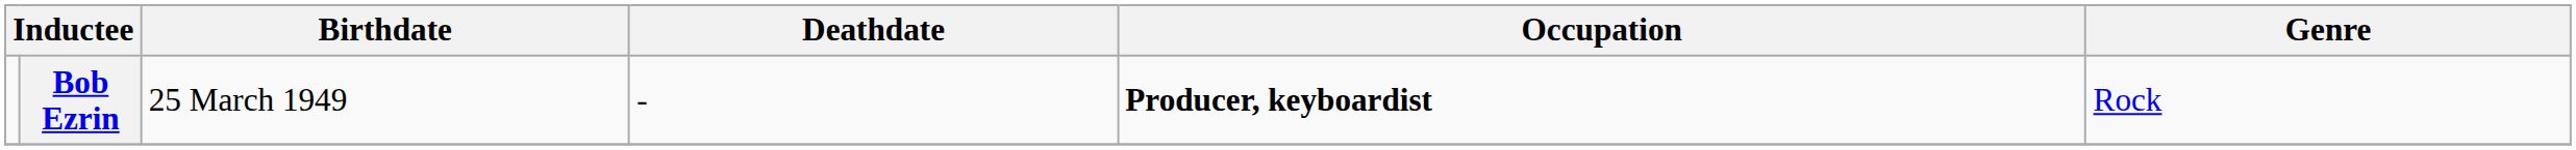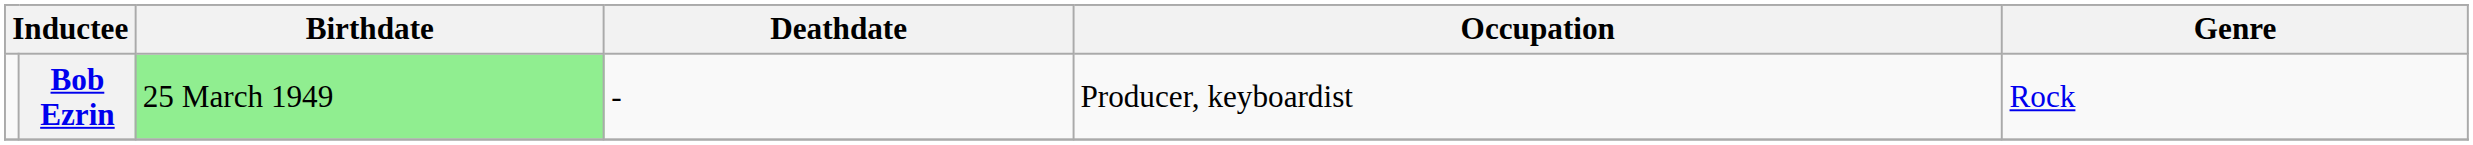Bob Ezrin | Birthdate: no background -> lightgreen background
Bob Ezrin | Occupation: bold -> normal
